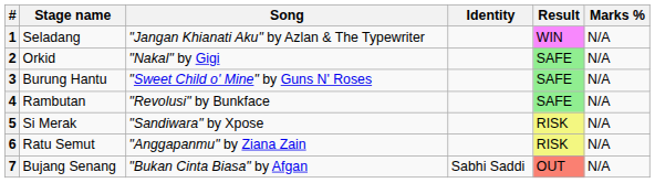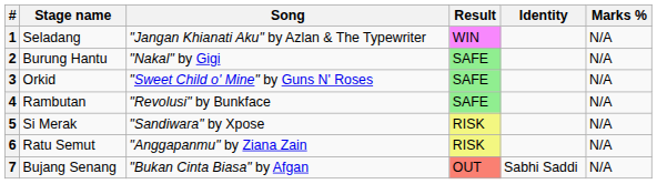columns swapped: Identity <-> Result
2 | Stage name: Orkid -> Burung Hantu
3 | Stage name: Burung Hantu -> Orkid
